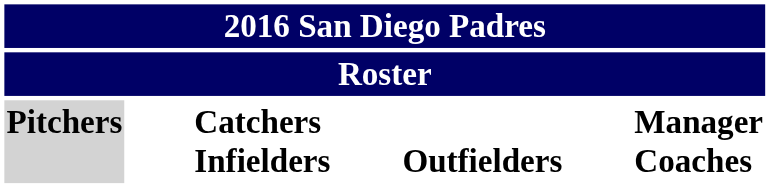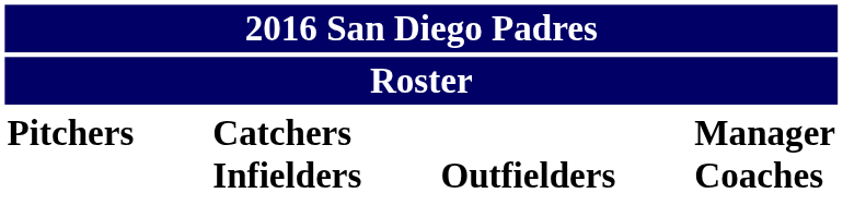Pitchers | column 1: lightgrey background -> no background
